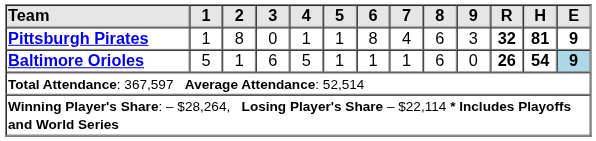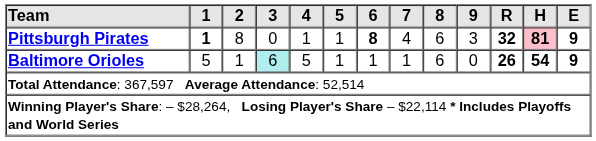Pittsburgh Pirates | 1: normal -> bold
Pittsburgh Pirates | 6: normal -> bold
Pittsburgh Pirates | H: no background -> pink background
Baltimore Orioles | 3: no background -> paleturquoise background
Baltimore Orioles | E: lightblue background -> no background
